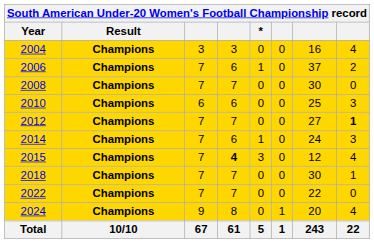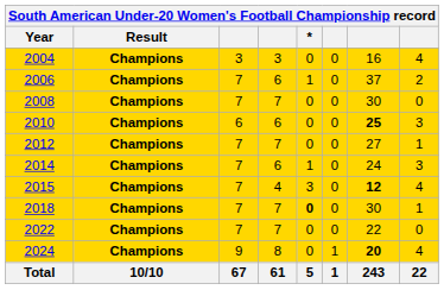2010 | column 7: normal -> bold
2012 | column 8: bold -> normal
2015 | column 4: bold -> normal
2015 | column 7: normal -> bold
2018 | *: normal -> bold
2024 | column 7: normal -> bold
